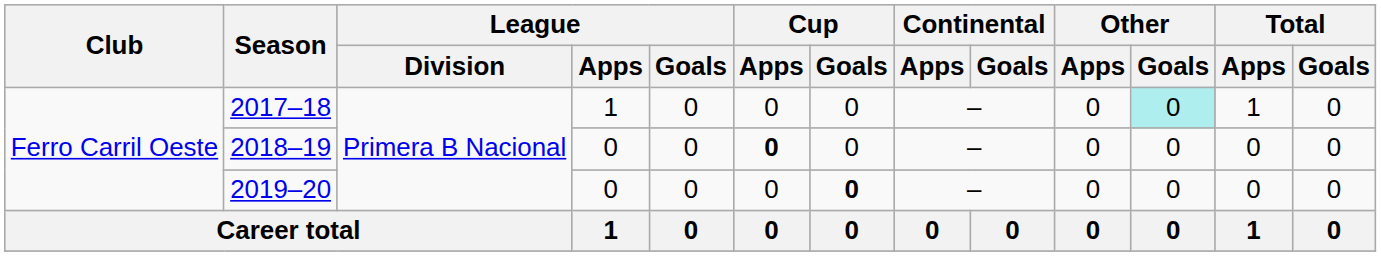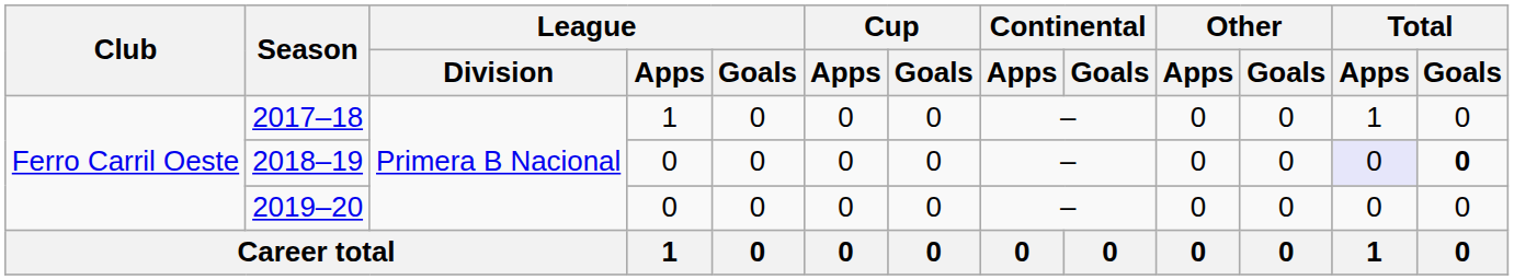2017–18 | Other / Goals: paleturquoise background -> no background
2018–19 | Cup / Apps: bold -> normal
2018–19 | Total / Apps: no background -> lavender background
2018–19 | Total / Goals: normal -> bold
2019–20 | Cup / Goals: bold -> normal
